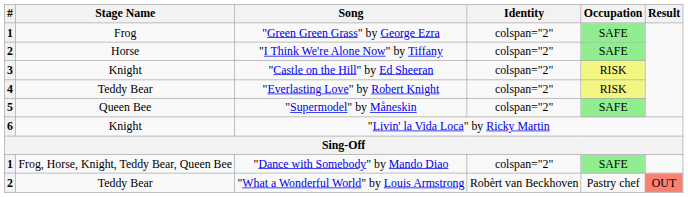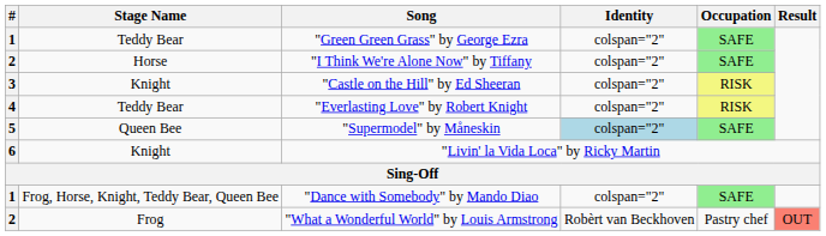"Green Green Grass" by George Ezra | Stage Name: Frog -> Teddy Bear
"Supermodel" by Måneskin | Identity: no background -> lightblue background
"What a Wonderful World" by Louis Armstrong | Stage Name: Teddy Bear -> Frog
